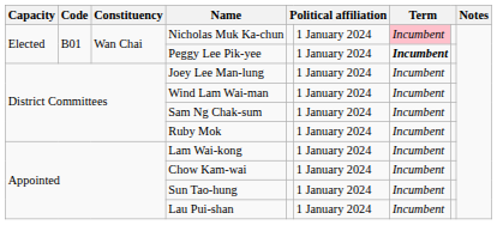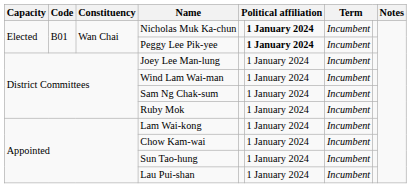Nicholas Muk Ka-chun | column 6: normal -> bold
Nicholas Muk Ka-chun | column 7: pink background -> no background
Peggy Lee Pik-yee | column 6: normal -> bold
Peggy Lee Pik-yee | column 7: bold -> normal
